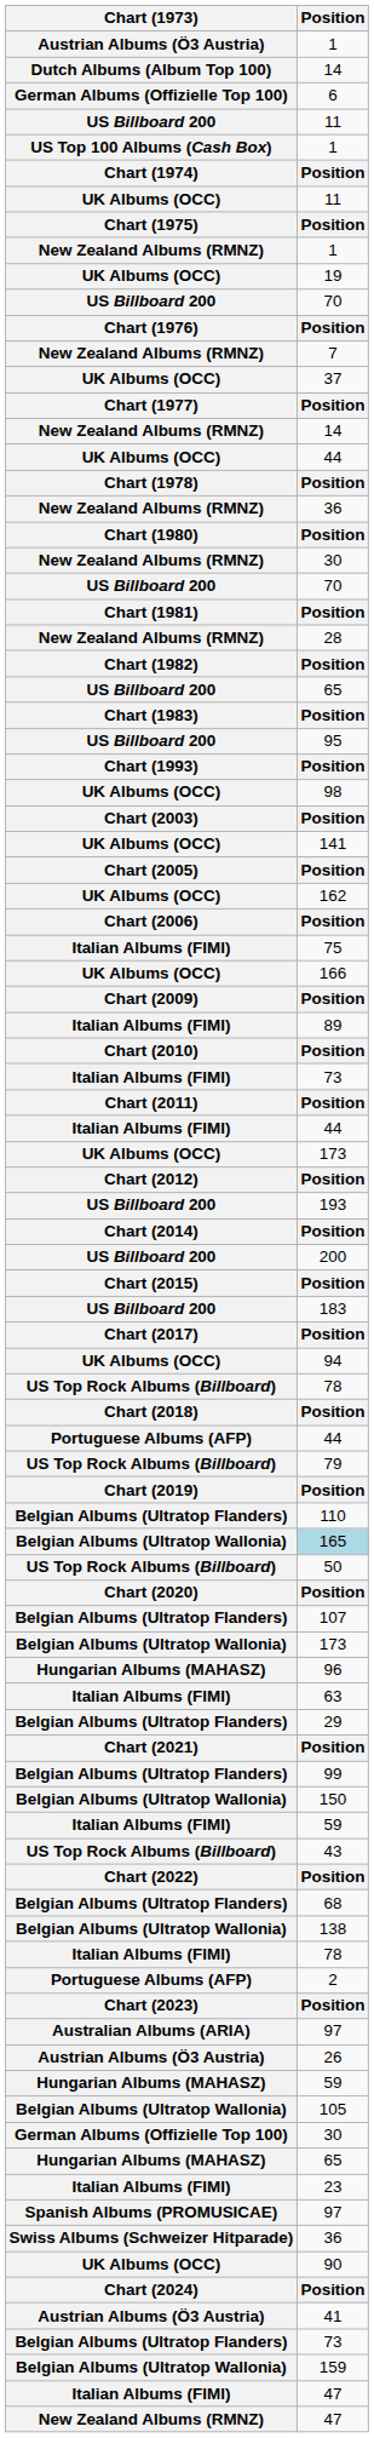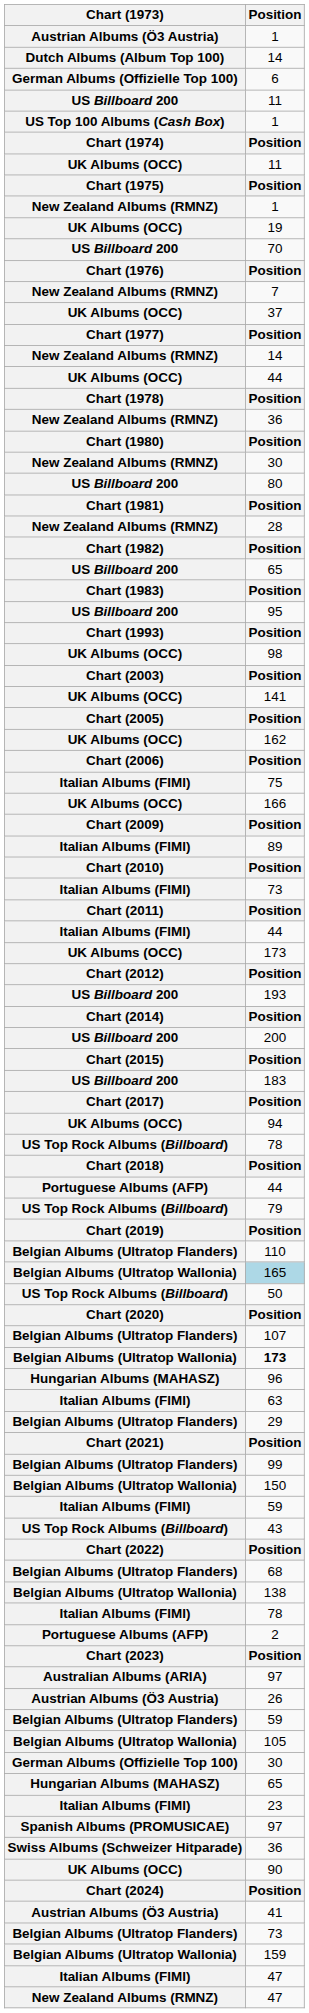row 23 | Position: 70 -> 80
row 64 | Position: normal -> bold
row 81 | Chart (1973): Hungarian Albums (MAHASZ) -> Belgian Albums (Ultratop Flanders)
